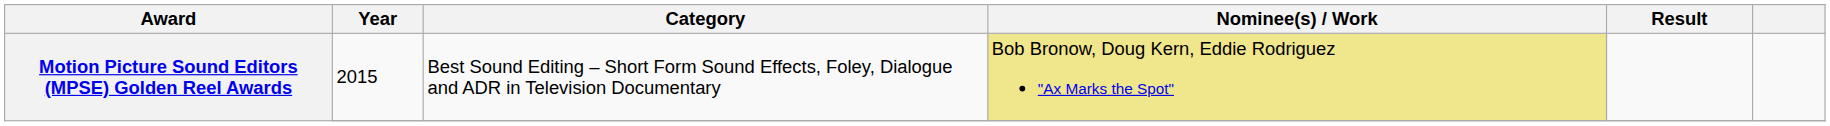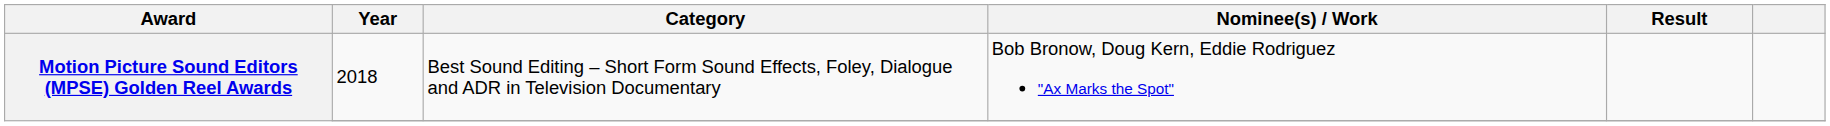row 2 | Year: 2015 -> 2018
row 2 | Nominee(s) / Work: khaki background -> no background
